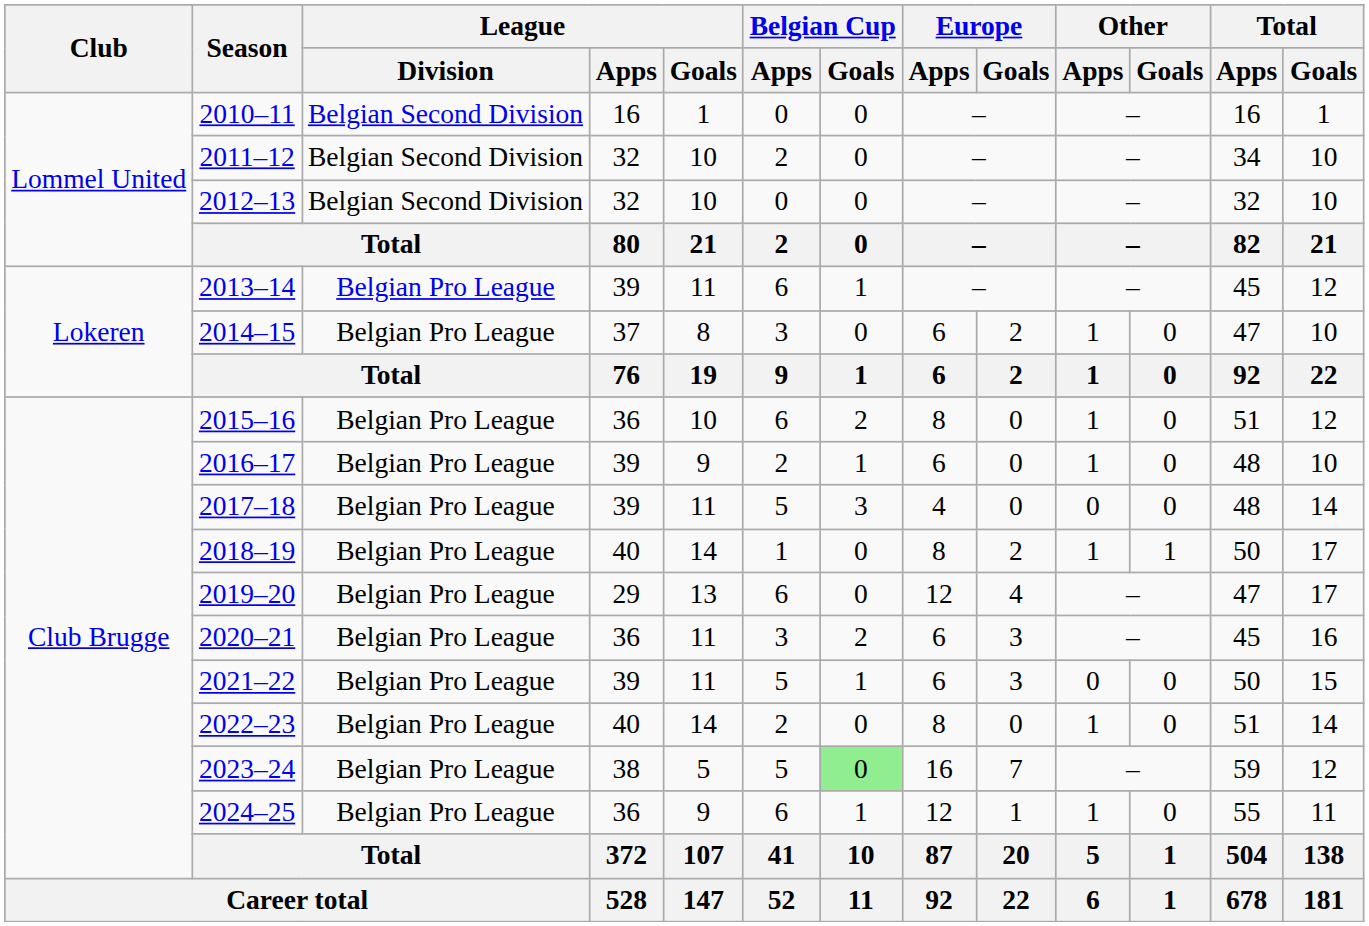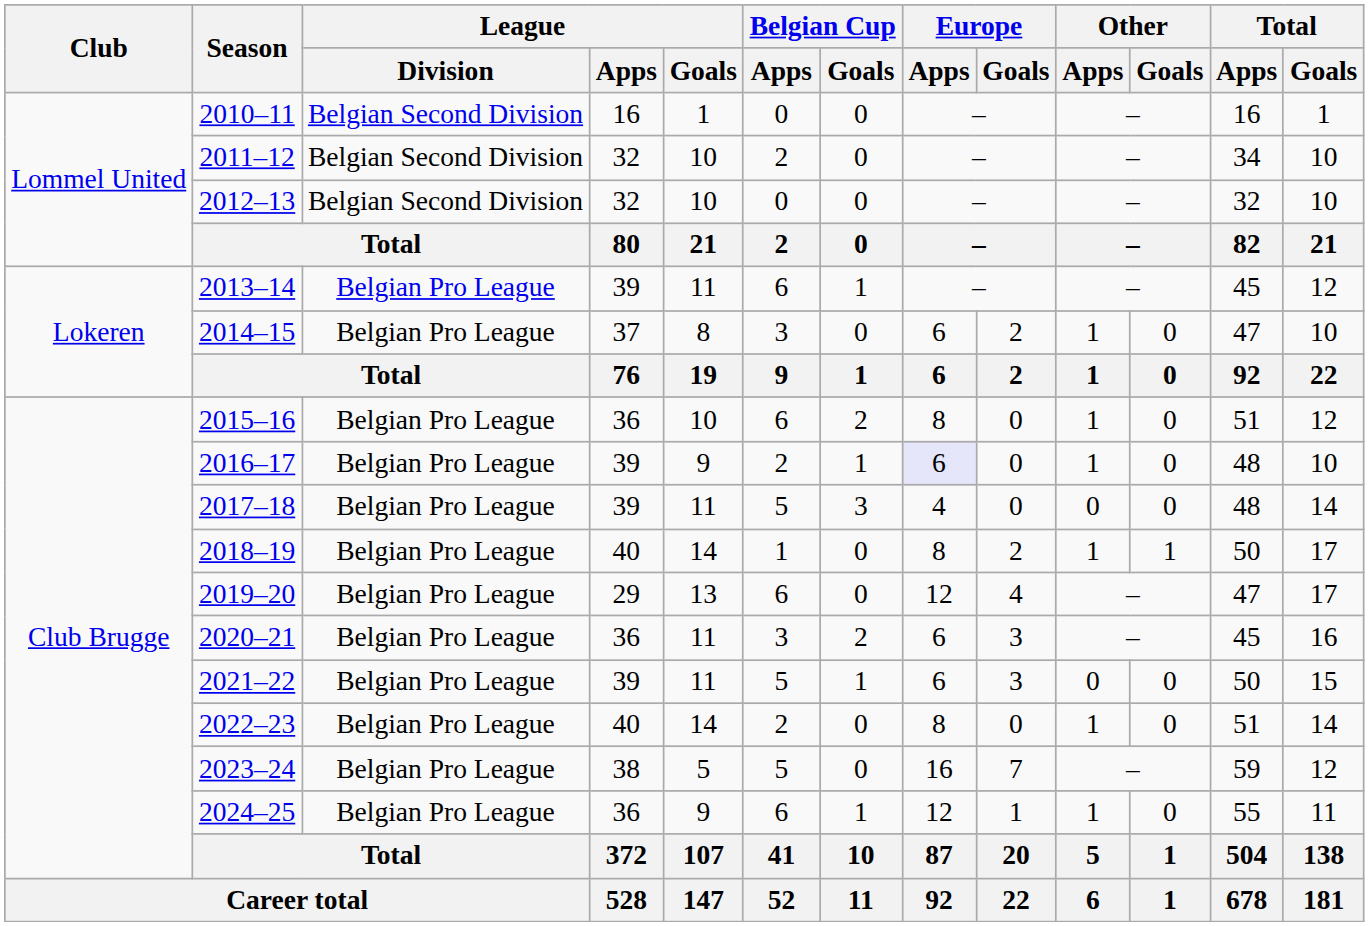2016–17 | Europe / Apps: no background -> lavender background
2023–24 | Belgian Cup / Goals: lightgreen background -> no background
